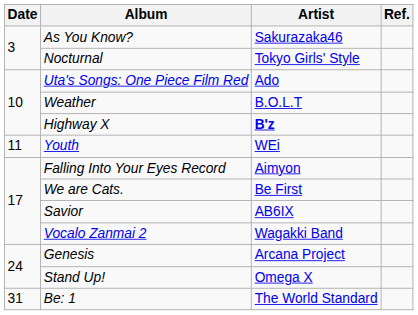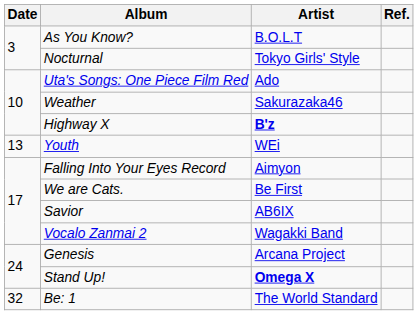As You Know? | Artist: Sakurazaka46 -> B.O.L.T
Weather | Artist: B.O.L.T -> Sakurazaka46
Youth | Date: 11 -> 13
Stand Up! | Artist: normal -> bold
Be: 1 | Date: 31 -> 32
